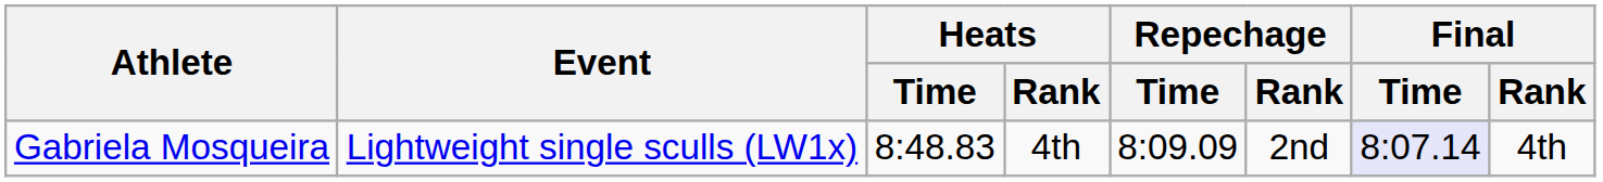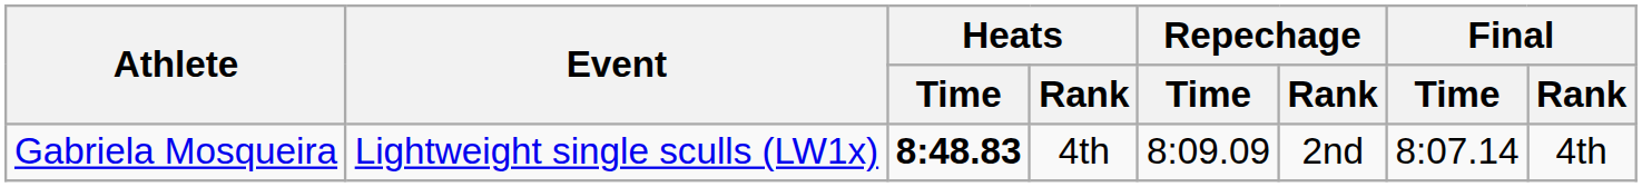Gabriela Mosqueira | Heats / Time: normal -> bold
Gabriela Mosqueira | Final / Time: lavender background -> no background
